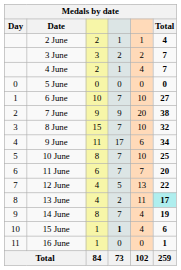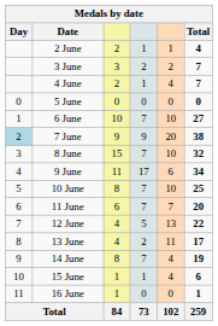7 June | Day: no background -> lightblue background
13 June | Total: paleturquoise background -> no background
15 June | column 4: bold -> normal
